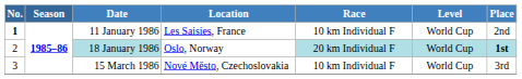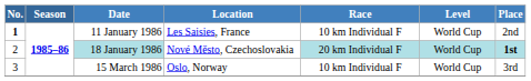18 January 1986 | Location: Oslo, Norway -> Nové Město, Czechoslovakia
15 March 1986 | Location: Nové Město, Czechoslovakia -> Oslo, Norway
